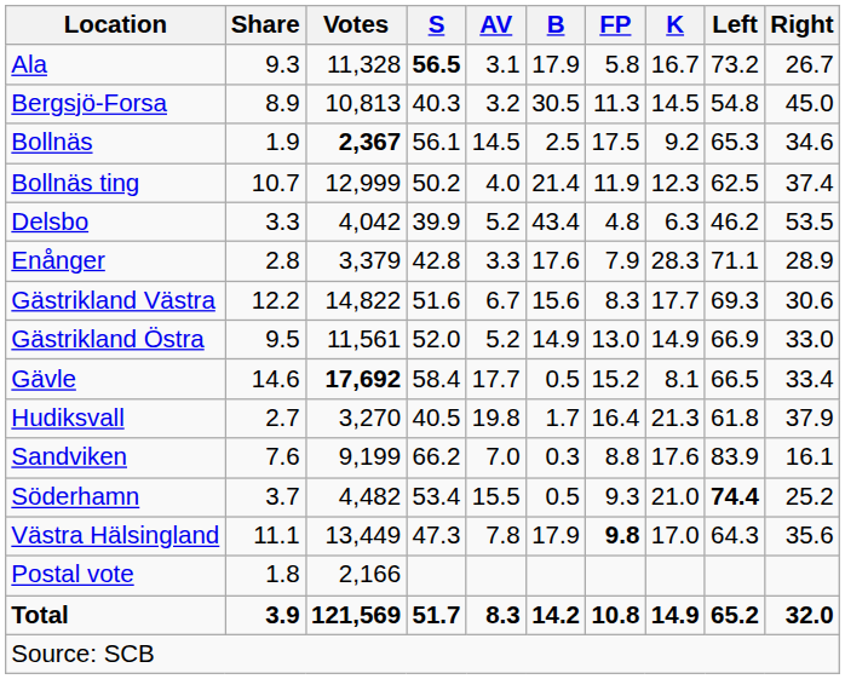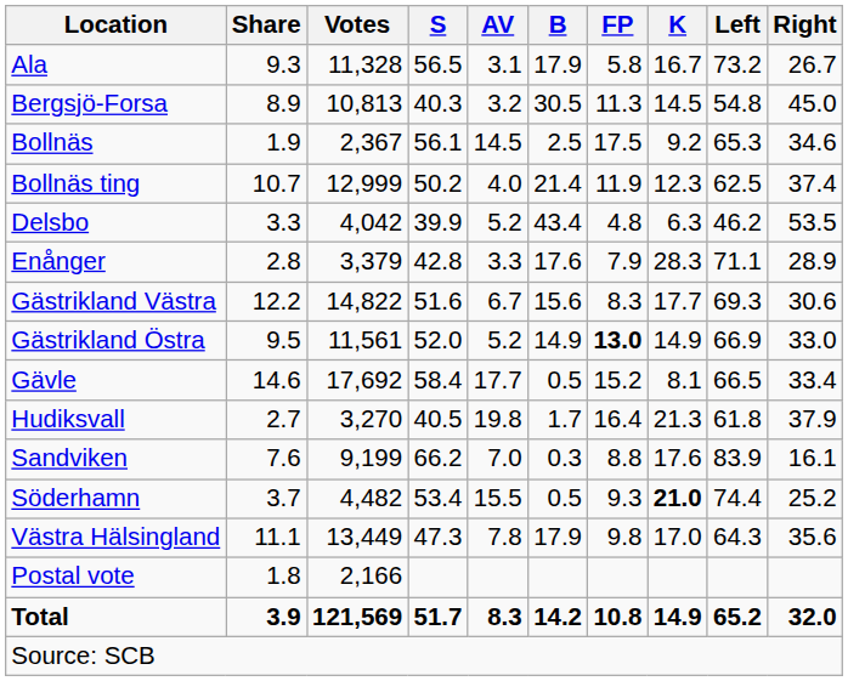Ala | S: bold -> normal
Bollnäs | Votes: bold -> normal
Gästrikland Östra | FP: normal -> bold
Gävle | Votes: bold -> normal
Söderhamn | K: normal -> bold
Söderhamn | Left: bold -> normal
Västra Hälsingland | FP: bold -> normal
